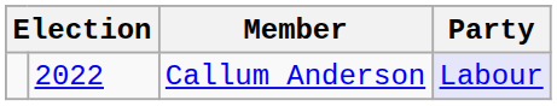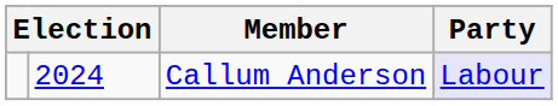Callum Anderson | column 2: 2022 -> 2024
